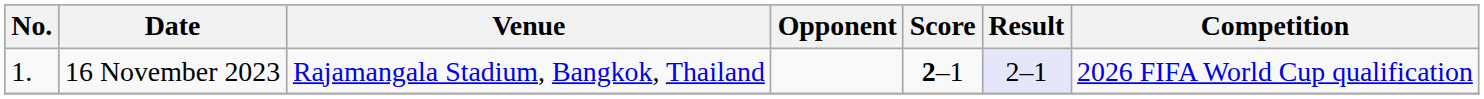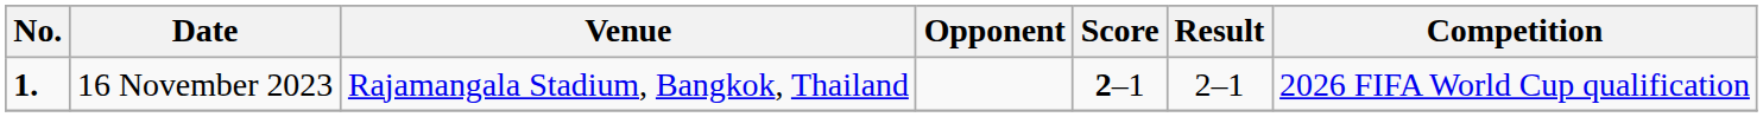16 November 2023 | No.: normal -> bold
16 November 2023 | Result: lavender background -> no background
